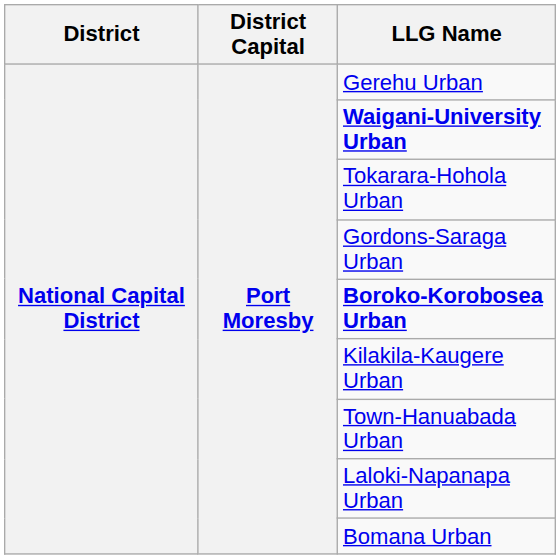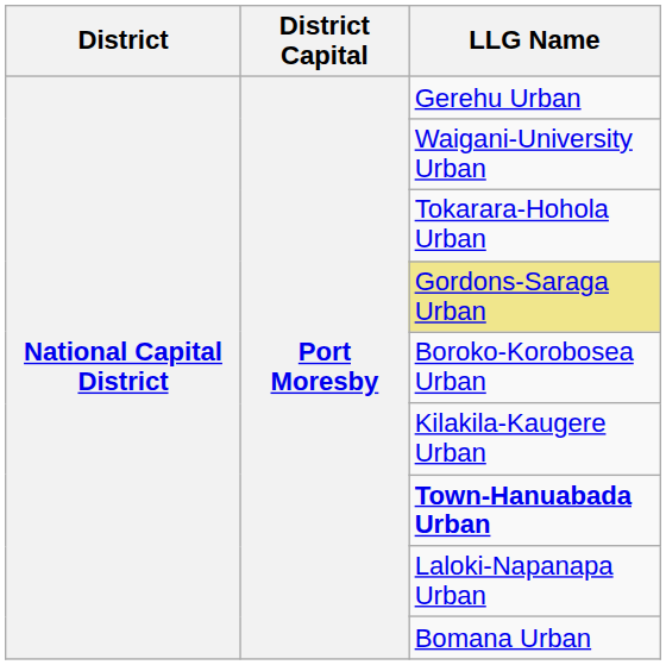Waigani-University Urban | LLG Name: bold -> normal
Gordons-Saraga Urban | LLG Name: no background -> khaki background
Boroko-Korobosea Urban | LLG Name: bold -> normal
Town-Hanuabada Urban | LLG Name: normal -> bold
